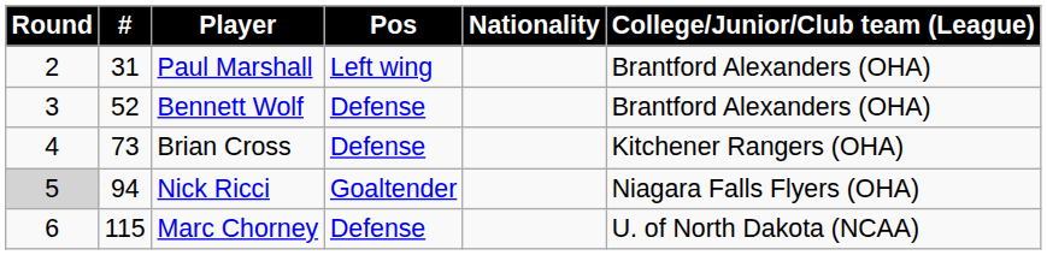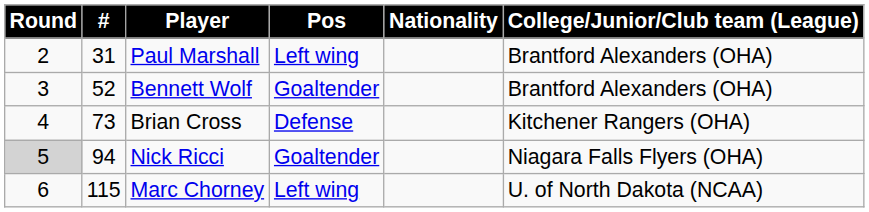Bennett Wolf | Pos: Defense -> Goaltender
Marc Chorney | Pos: Defense -> Left wing
